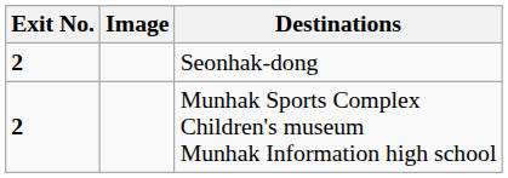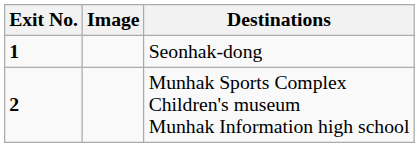Seonhak-dong | Exit No.: 2 -> 1
